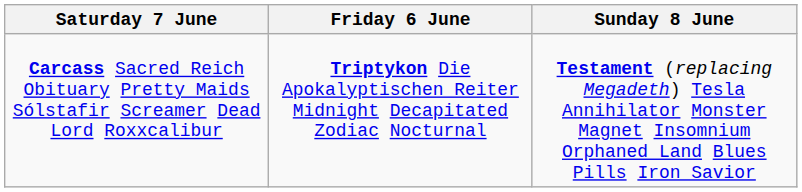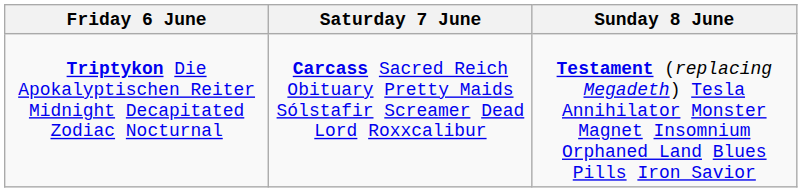columns swapped: Friday 6 June <-> Saturday 7 June
